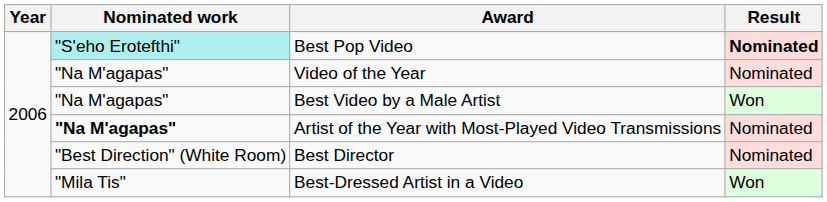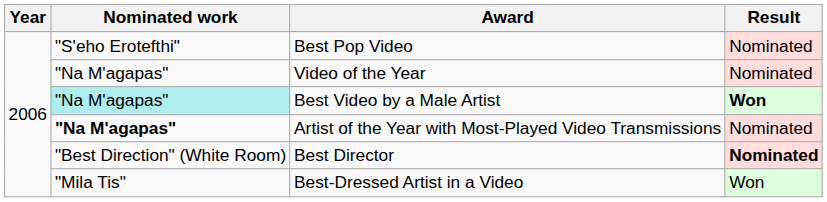Best Pop Video | Nominated work: paleturquoise background -> no background
Best Pop Video | Result: bold -> normal
Best Video by a Male Artist | Nominated work: no background -> paleturquoise background
Best Video by a Male Artist | Result: normal -> bold
Best Director | Result: normal -> bold
